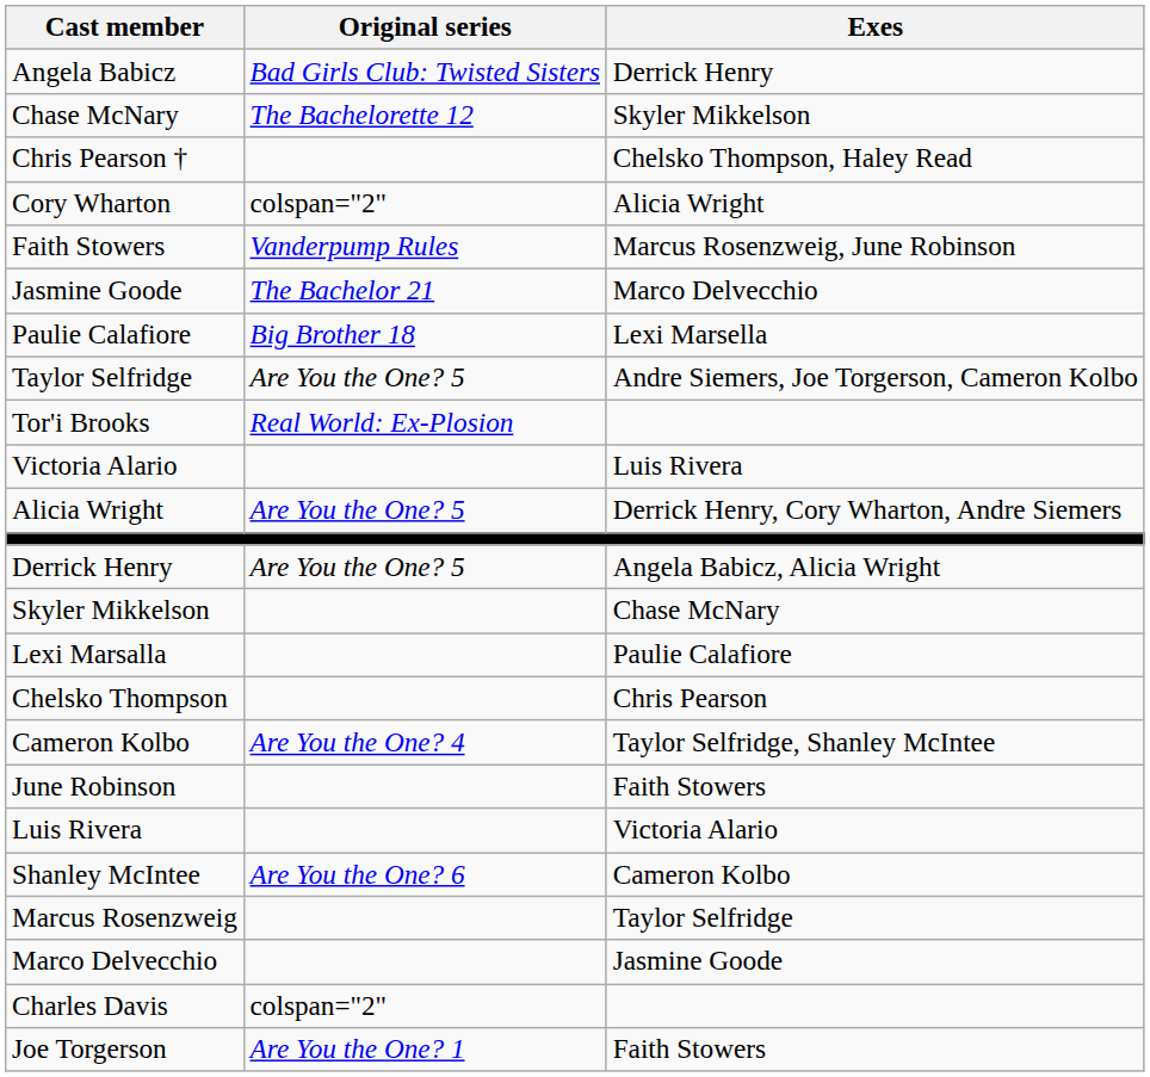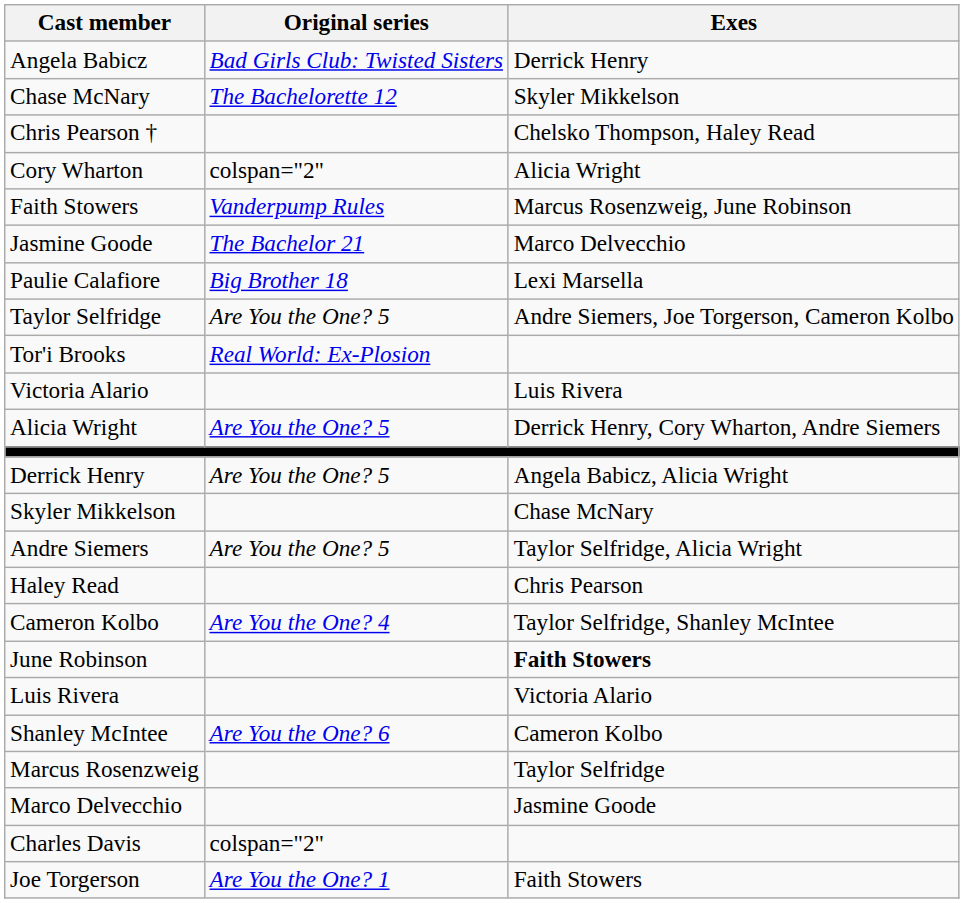- row: Lexi Marsalla | Paulie Calafiore
- row: Chelsko Thompson | Chris Pearson
+ row: Andre Siemers | Are You the One? 5 | Taylor Selfridge, Alicia Wright
+ row: Haley Read | Chris Pearson
June Robinson | Exes: normal -> bold
